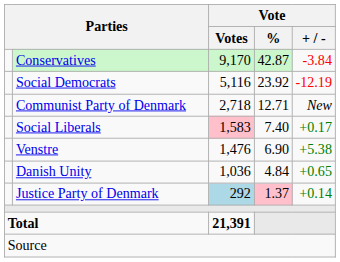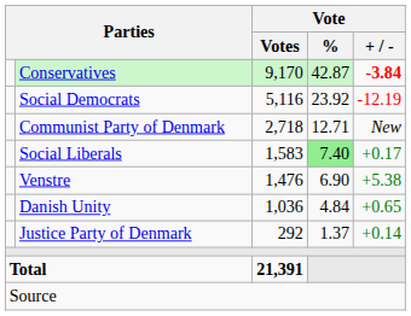Conservatives | Vote / + / -: normal -> bold
Social Liberals | Vote / Votes: pink background -> no background
Social Liberals | Vote / %: no background -> lightgreen background
Justice Party of Denmark | Vote / Votes: lightblue background -> no background
Justice Party of Denmark | Vote / %: pink background -> no background
